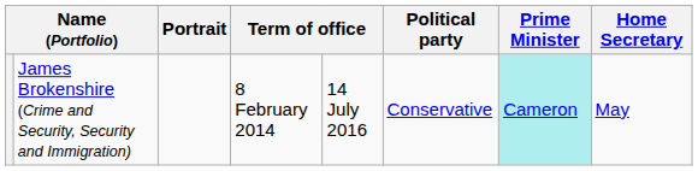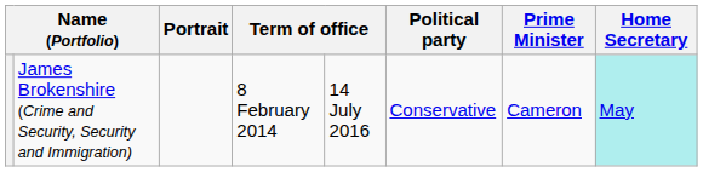row 2 | Prime Minister: paleturquoise background -> no background
row 2 | Home Secretary: no background -> paleturquoise background
